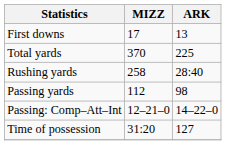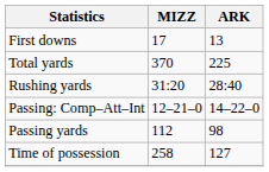Rushing yards | MIZZ: 258 -> 31:20
rows swapped: Passing yards <-> Passing: Comp–Att–Int
Time of possession | MIZZ: 31:20 -> 258
